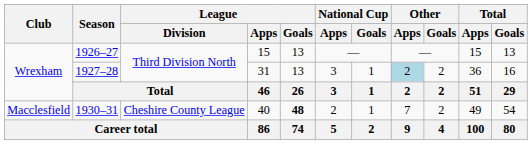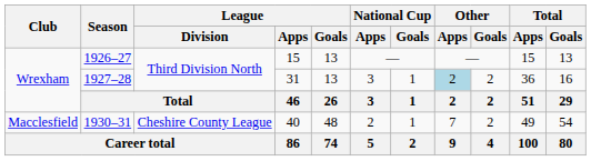1930–31 | League / Goals: bold -> normal
